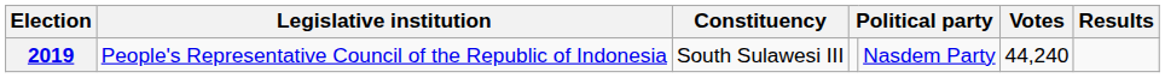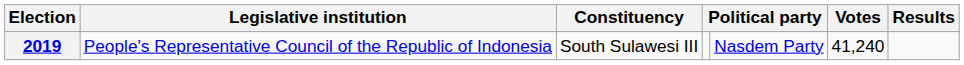2019 | Votes: 44,240 -> 41,240
